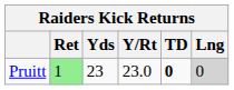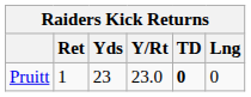Pruitt | Ret: lightgreen background -> no background
Pruitt | Lng: lightgrey background -> no background
